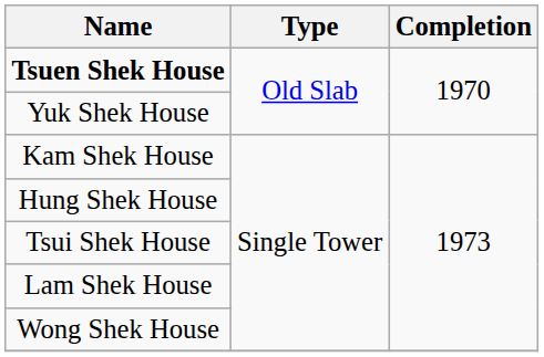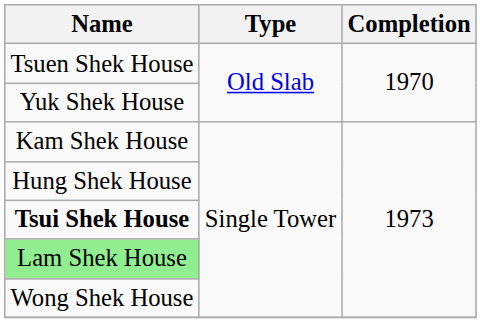Tsuen Shek House | Name: bold -> normal
Tsui Shek House | Name: normal -> bold
Lam Shek House | Name: no background -> lightgreen background
